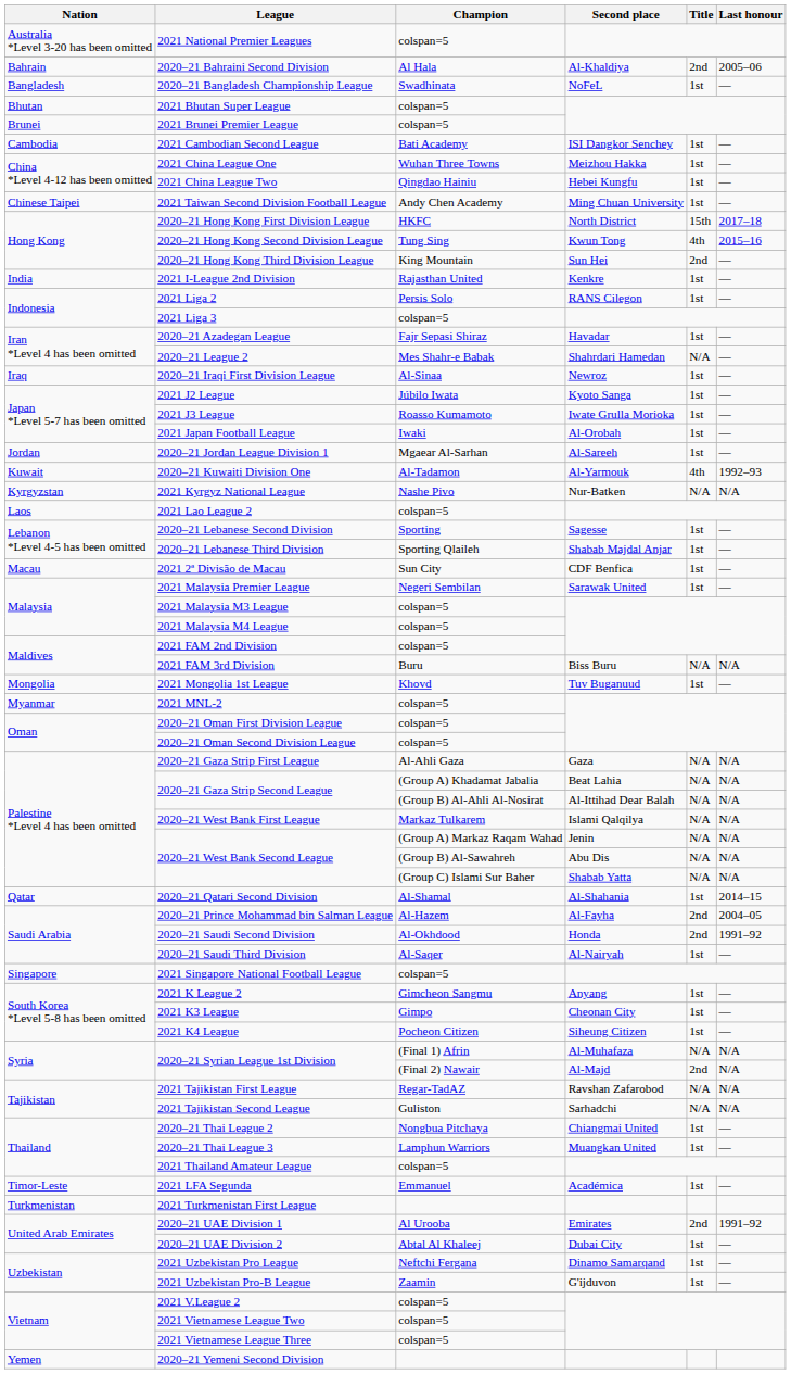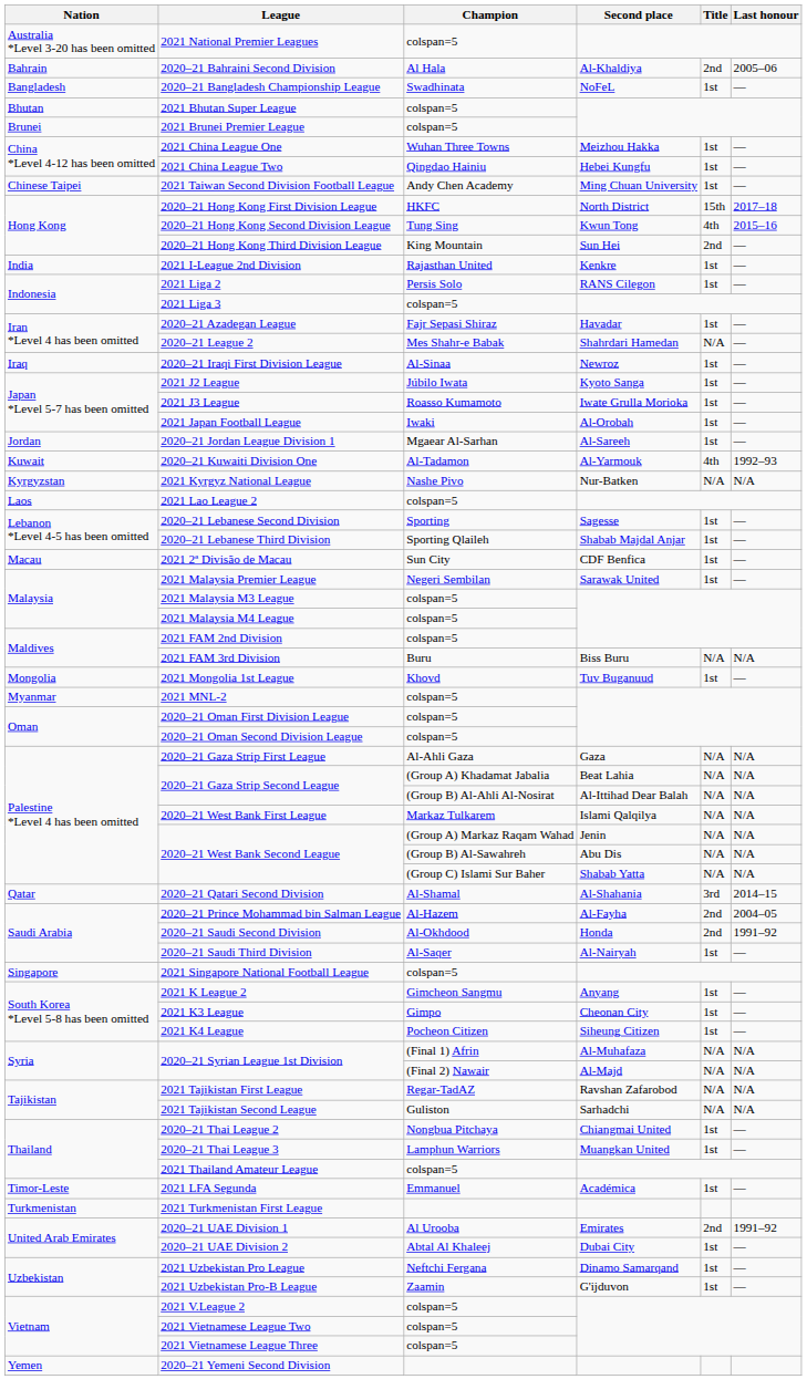- row: Cambodia | 2021 Cambodian Second League | Bati Academy | ISI Dangkor Senchey | 1st | —
2020–21 Qatari Second Division | Title: 1st -> 3rd
2020–21 Syrian League 1st Division / (Final 2) Nawair | Title: 2nd -> N/A
